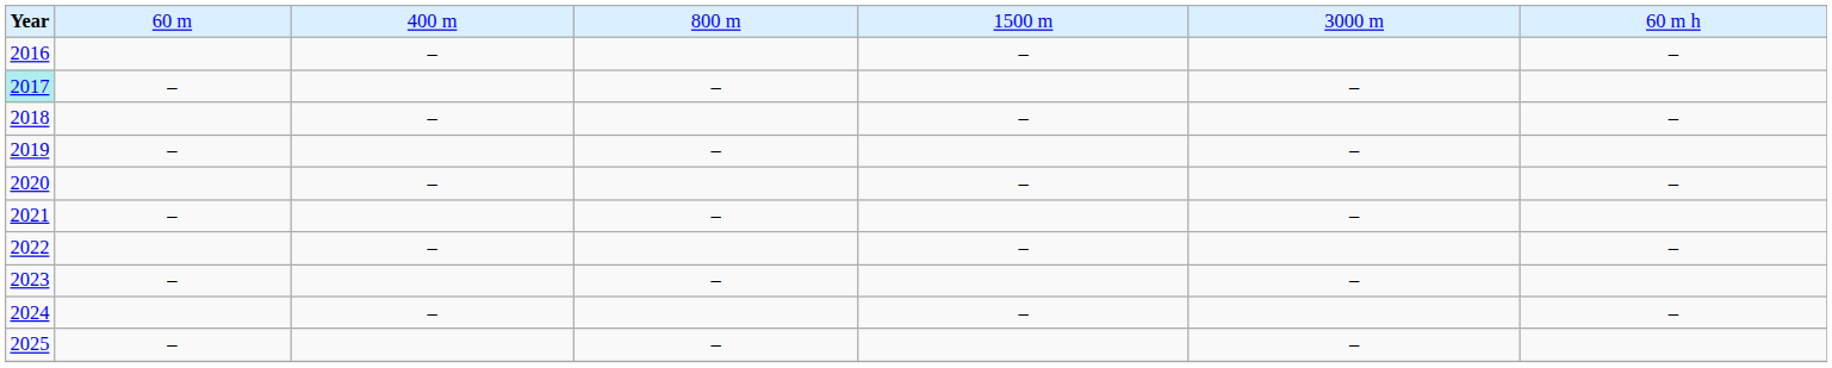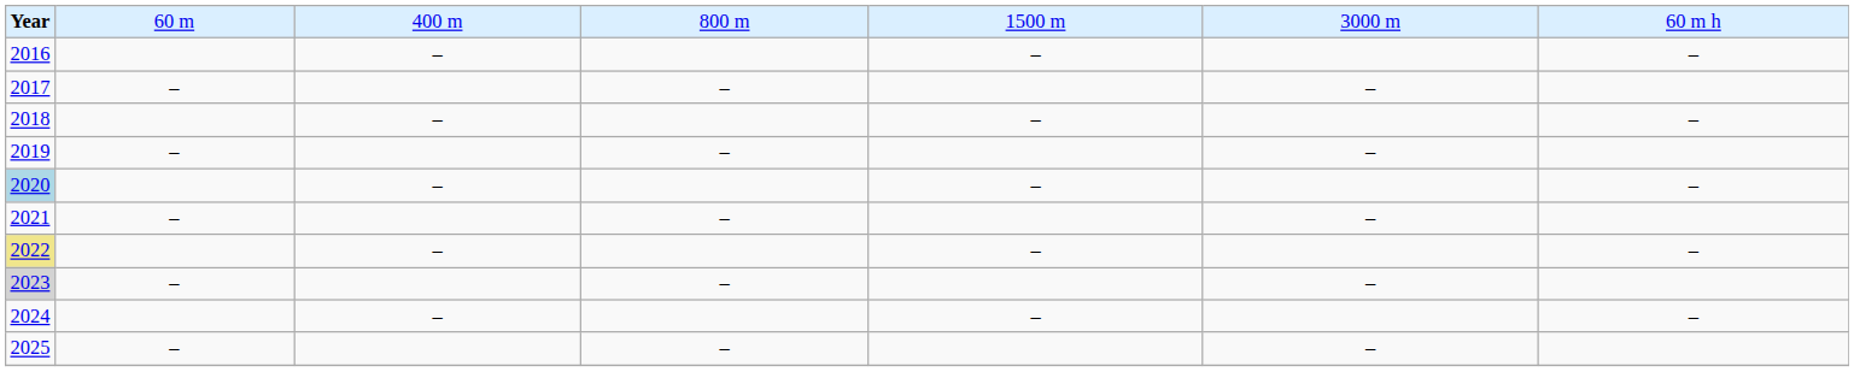2017 | column 1: paleturquoise background -> no background
2020 | column 1: no background -> lightblue background
2022 | column 1: no background -> khaki background
2023 | column 1: no background -> lightgrey background
